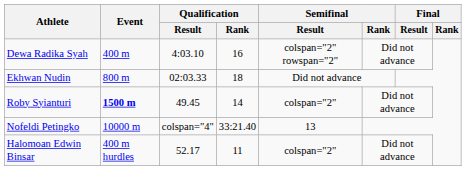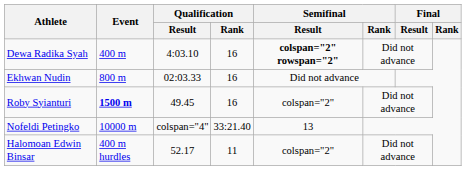Dewa Radika Syah | Semifinal / Result: normal -> bold
Ekhwan Nudin | Qualification / Rank: 18 -> 16
Roby Syianturi | Qualification / Rank: 14 -> 16
